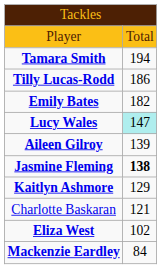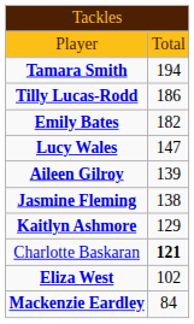Lucy Wales | column 2: paleturquoise background -> no background
Jasmine Fleming | column 2: bold -> normal
Charlotte Baskaran | column 2: normal -> bold
